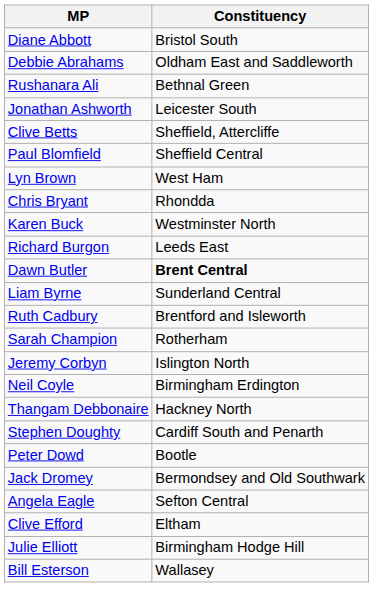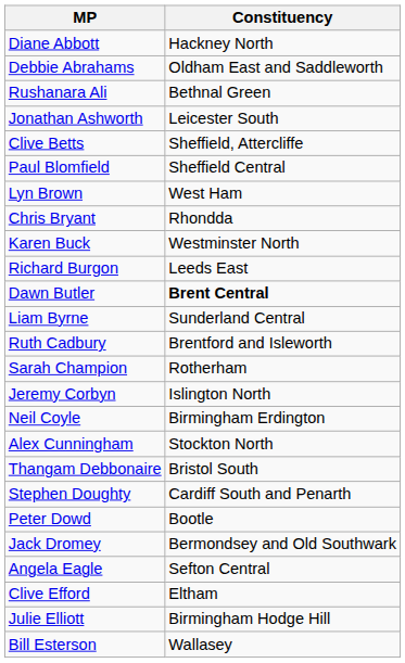Diane Abbott | Constituency: Bristol South -> Hackney North
+ row: Alex Cunningham | Stockton North
Thangam Debbonaire | Constituency: Hackney North -> Bristol South
